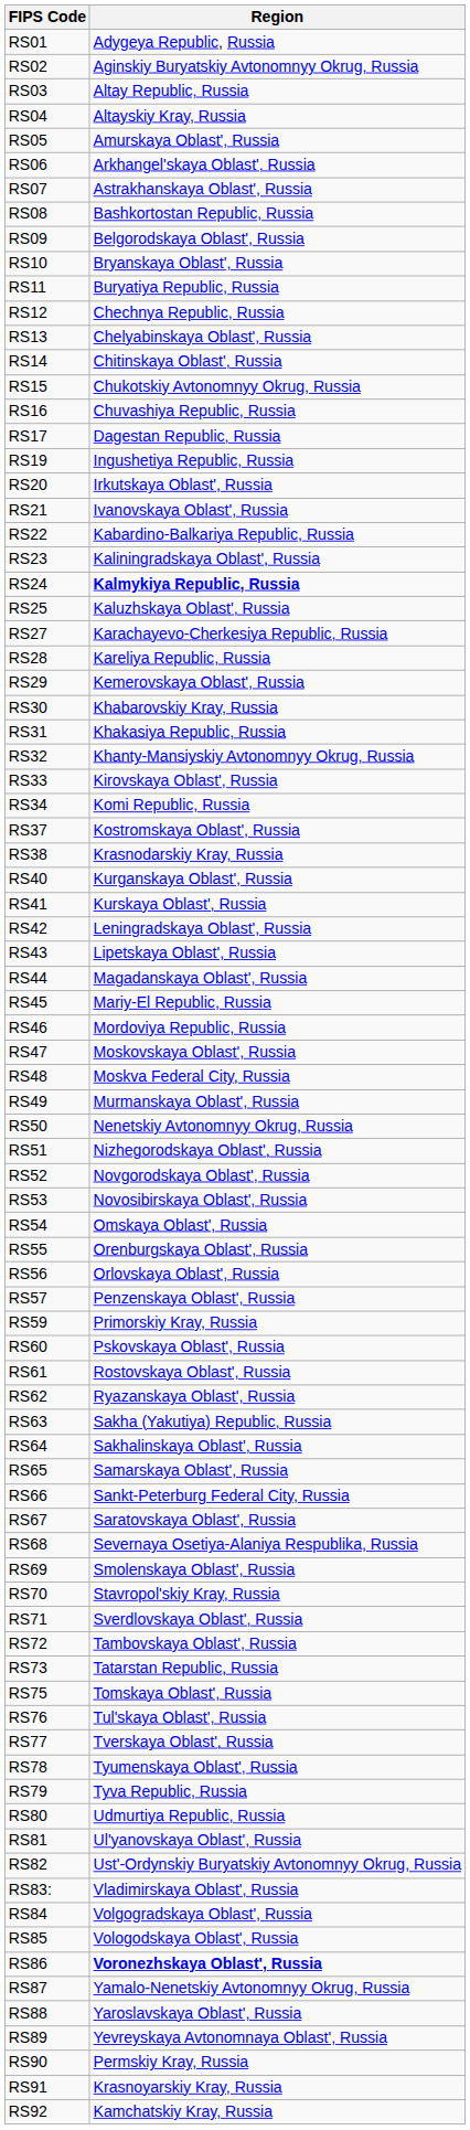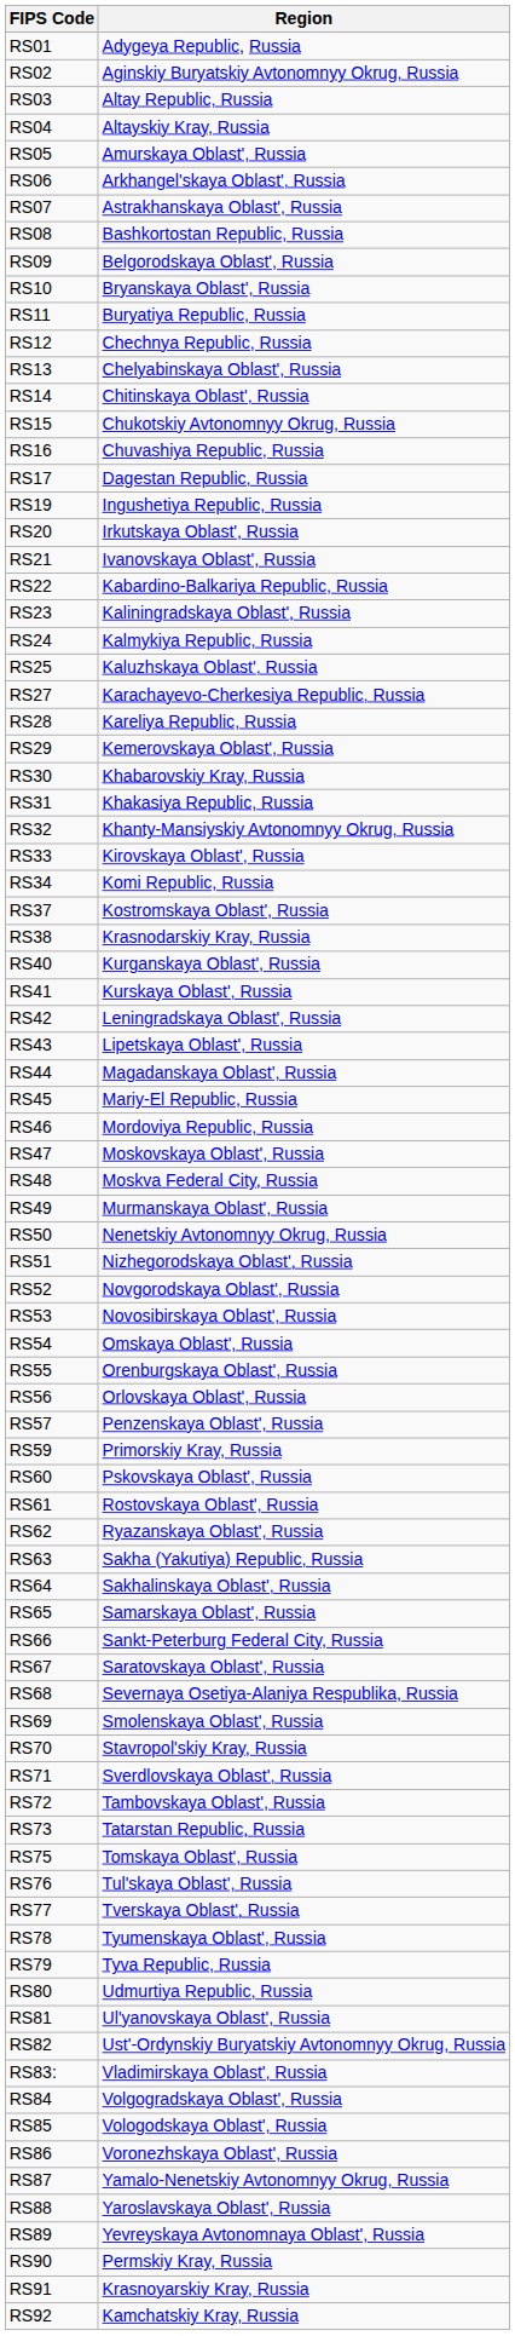RS24 | Region: bold -> normal
RS86 | Region: bold -> normal
